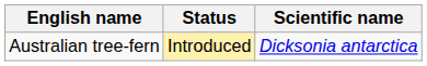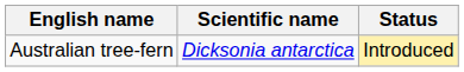columns swapped: Scientific name <-> Status
